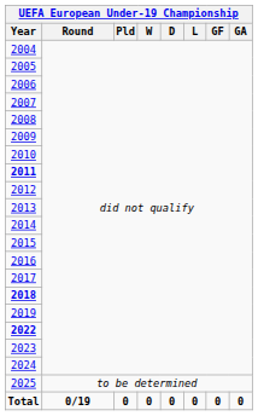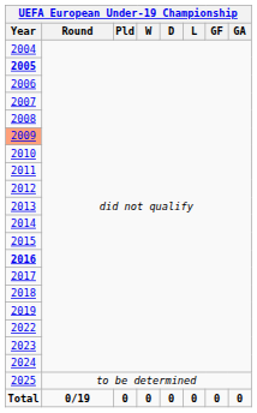2005 | Year: normal -> bold
2009 | Year: no background -> lightsalmon background
2011 | Year: bold -> normal
2016 | Year: normal -> bold
2018 | Year: bold -> normal
2022 | Year: bold -> normal
